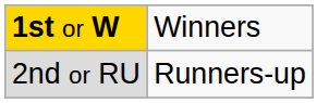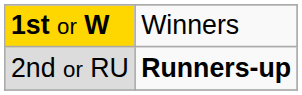2nd or RU | column 2: normal -> bold
